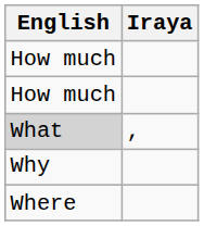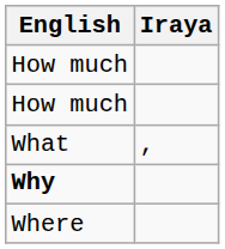row 4 | English: lightgrey background -> no background
row 5 | English: normal -> bold
